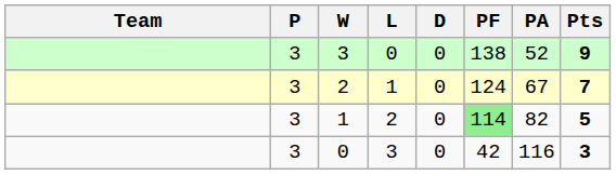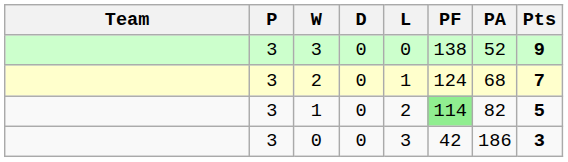columns swapped: D <-> L
row 3 | PA: 67 -> 68
row 5 | PA: 116 -> 186
